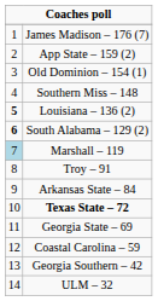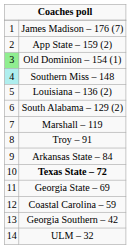Old Dominion – 154 (1) | column 1: no background -> lightgreen background
Southern Miss – 148 | column 1: no background -> paleturquoise background
Louisiana – 136 (2) | column 1: bold -> normal
South Alabama – 129 (2) | column 1: bold -> normal
Marshall – 119 | column 1: lightblue background -> no background
